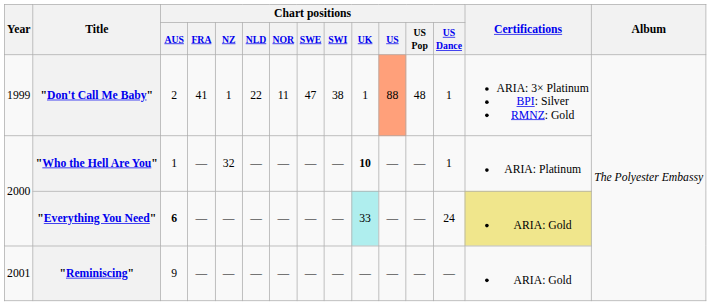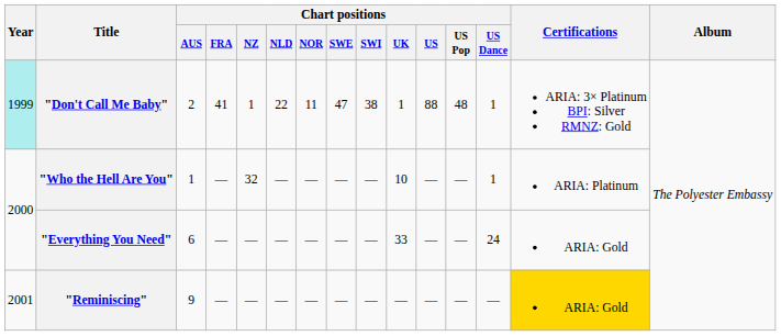"Don't Call Me Baby" | Year: no background -> paleturquoise background
"Don't Call Me Baby" | Chart positions / US: lightsalmon background -> no background
"Who the Hell Are You" | Chart positions / UK: bold -> normal
"Everything You Need" | Chart positions / AUS: bold -> normal
"Everything You Need" | Chart positions / UK: paleturquoise background -> no background
"Everything You Need" | Certifications: khaki background -> no background
"Reminiscing" | Certifications: no background -> gold background
